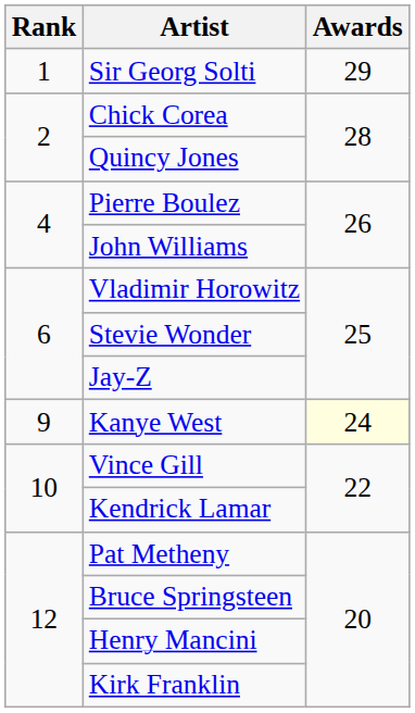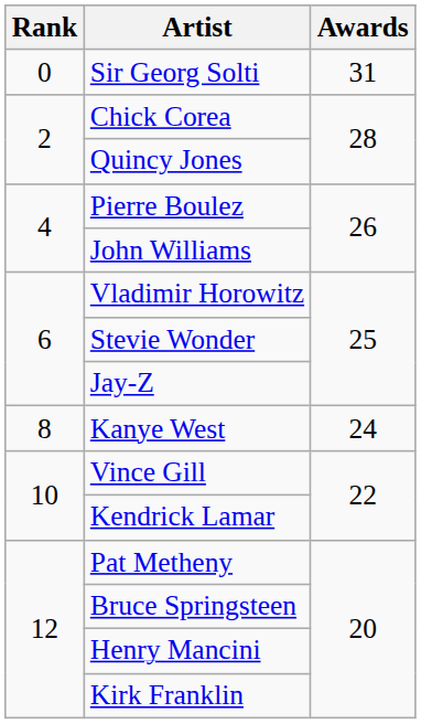Sir Georg Solti | Rank: 1 -> 0
Sir Georg Solti | Awards: 29 -> 31
Kanye West | Rank: 9 -> 8
Kanye West | Awards: lightyellow background -> no background
